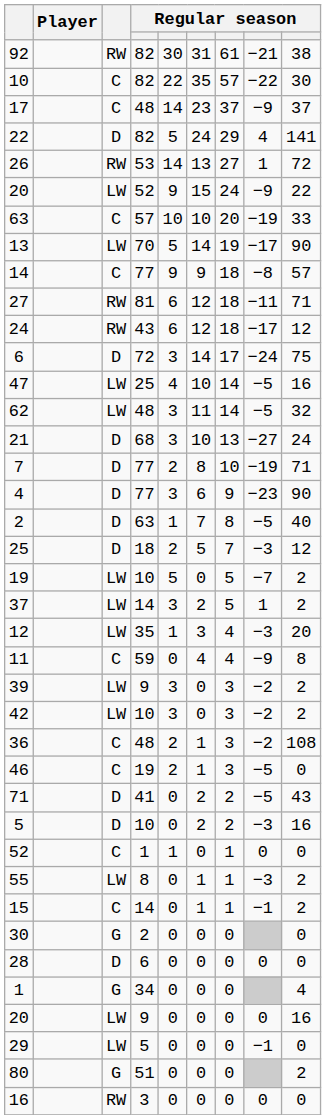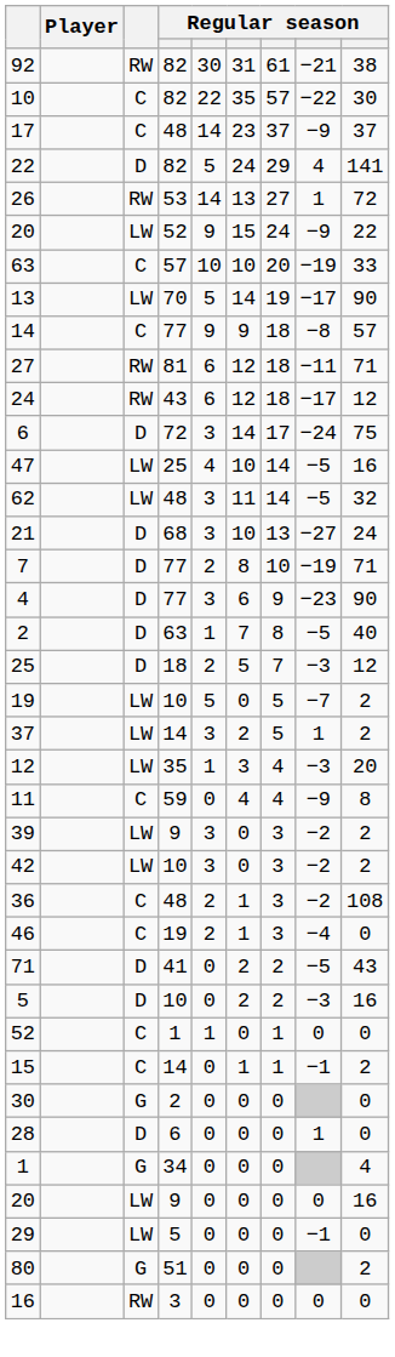46 | column 8: −5 -> −4
- row: 55 | LW | 8 | 0 | 1 | 1 | −3 | 2
28 | column 8: 0 -> 1
